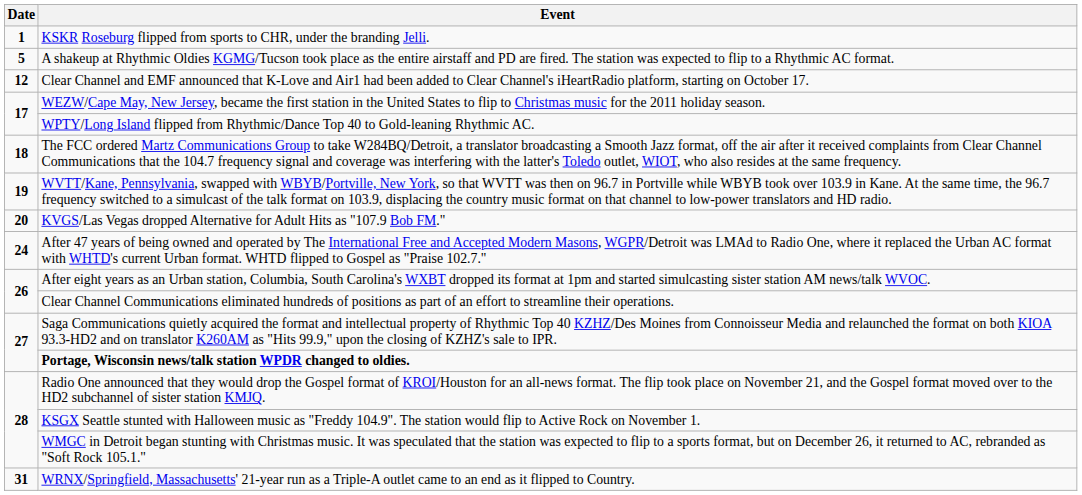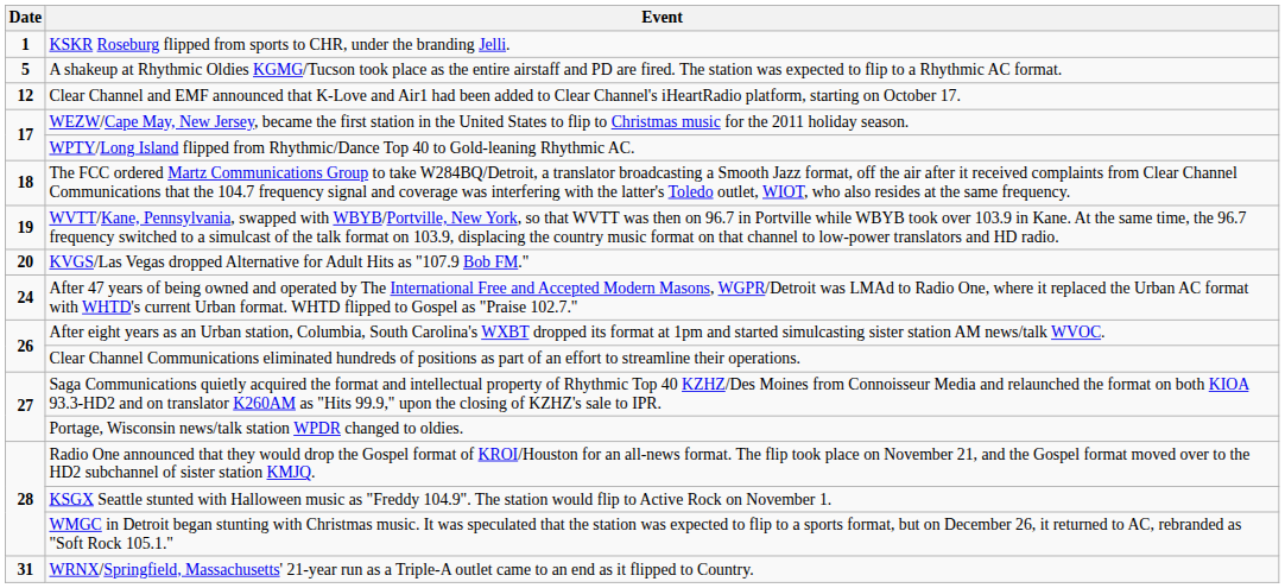Portage, Wisconsin news/talk station WPDR changed to oldies. | Event: bold -> normal
